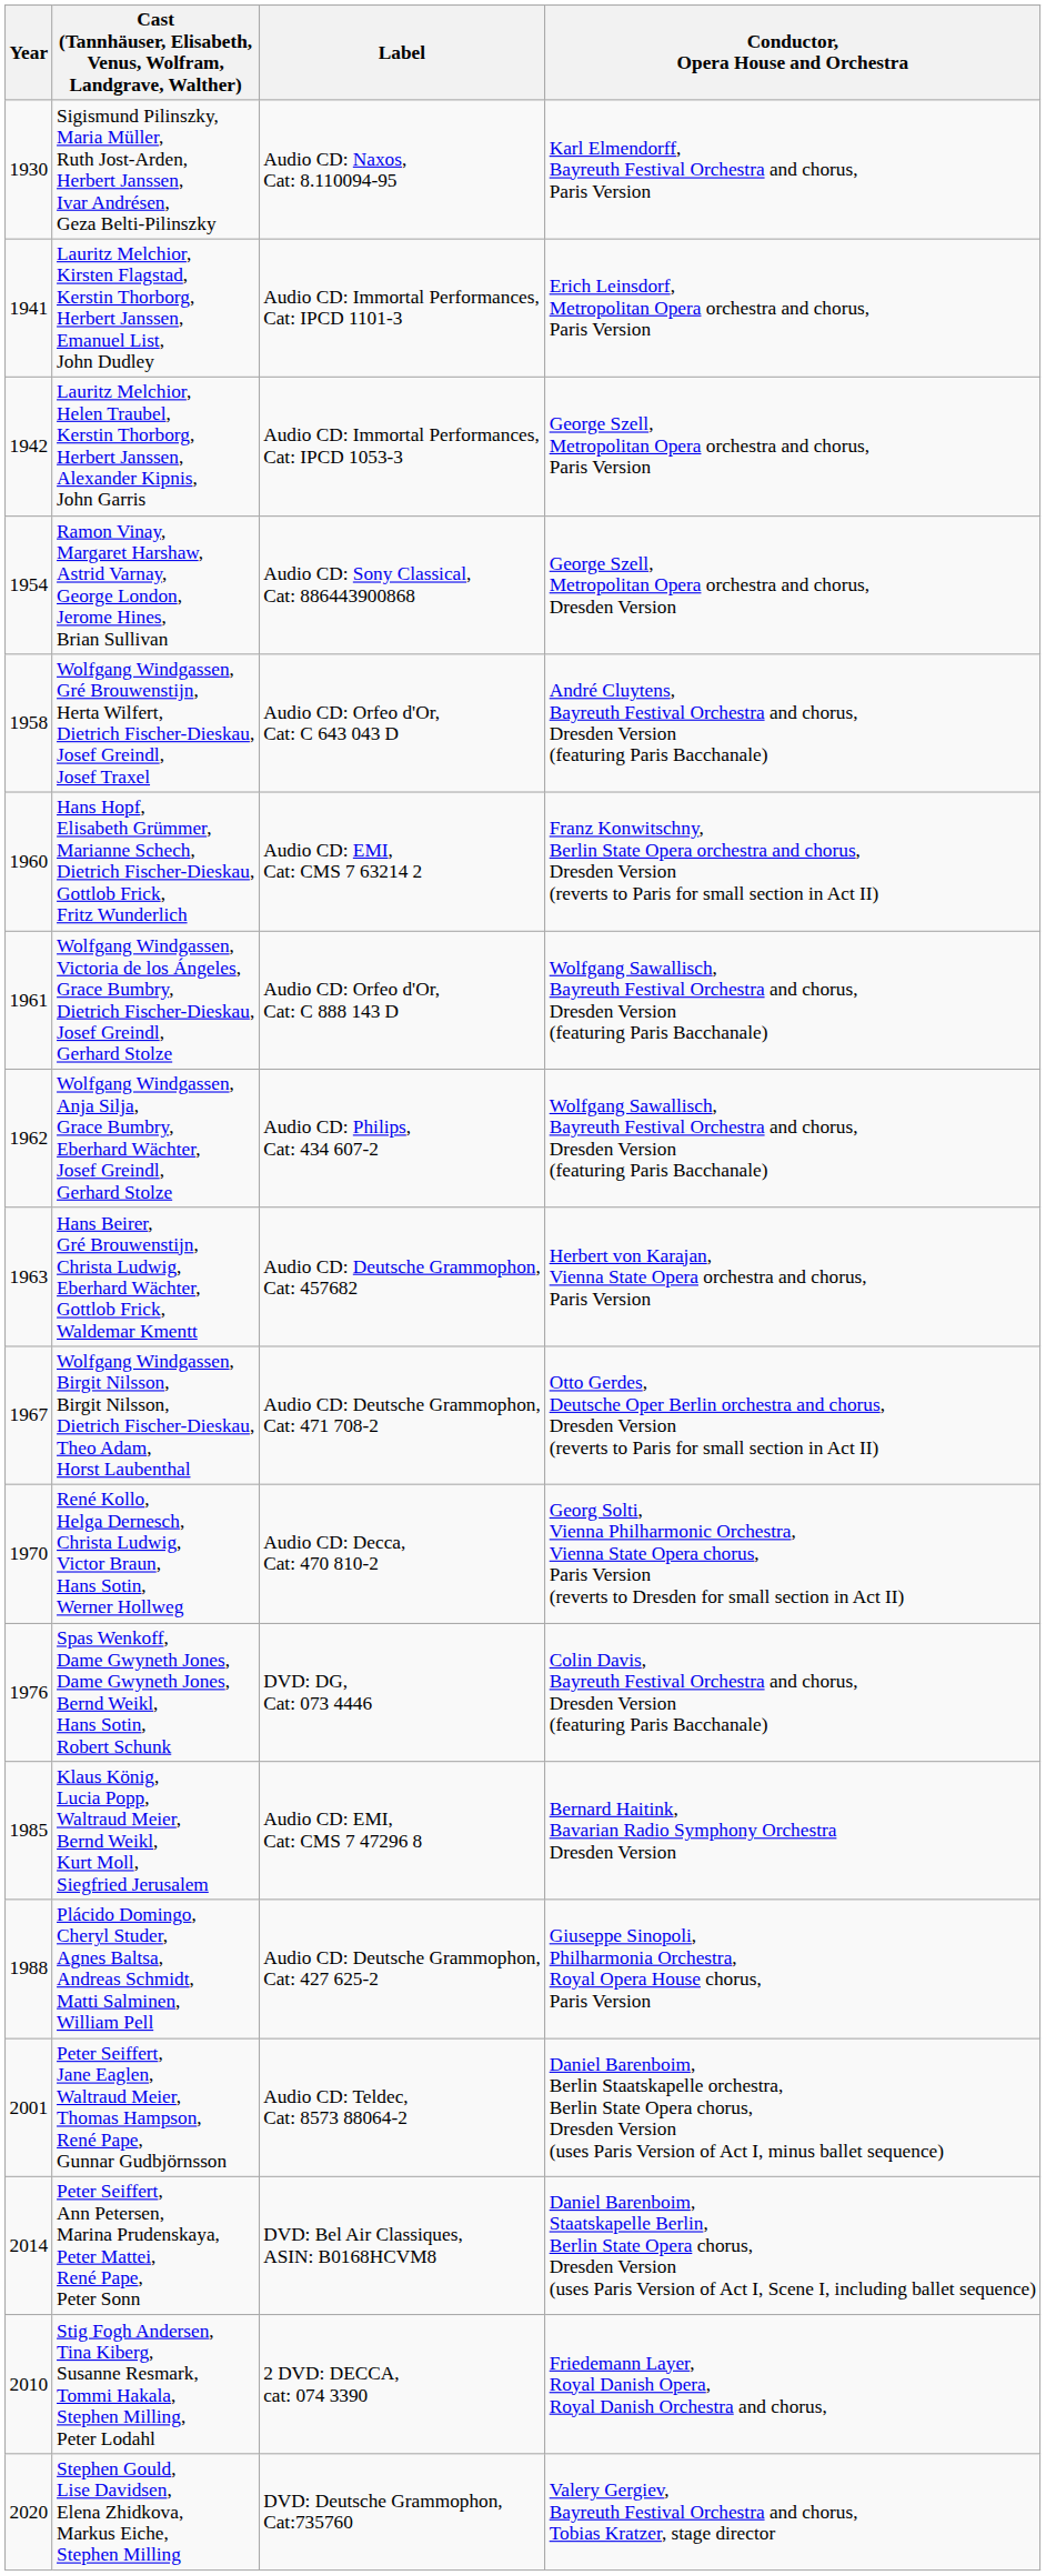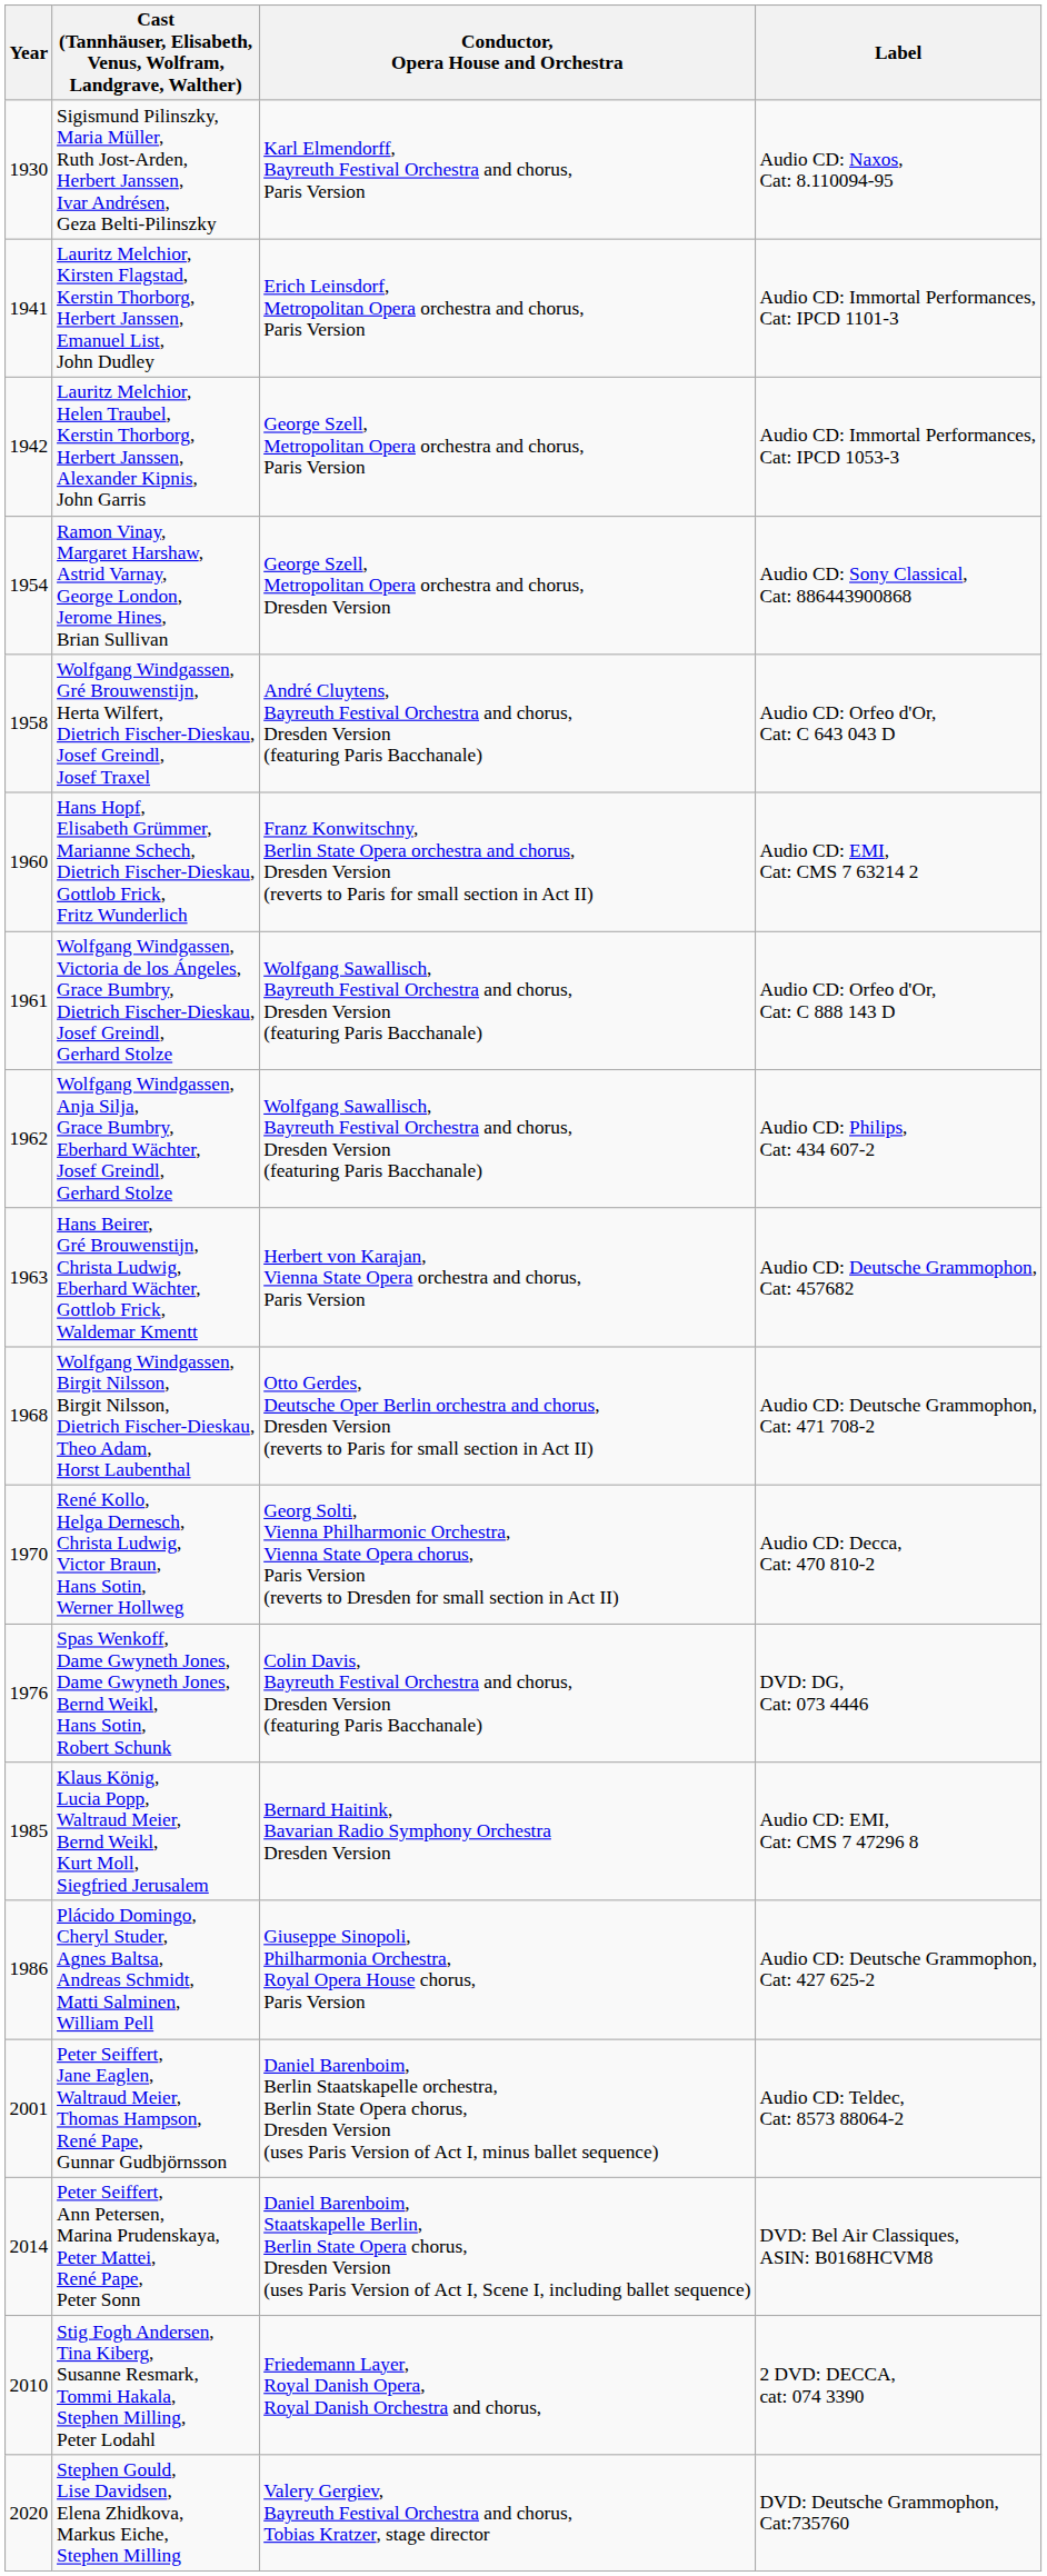columns swapped: Conductor, Opera House and Orchestra <-> Label
row 11 | Year: 1967 -> 1968
row 15 | Year: 1988 -> 1986
